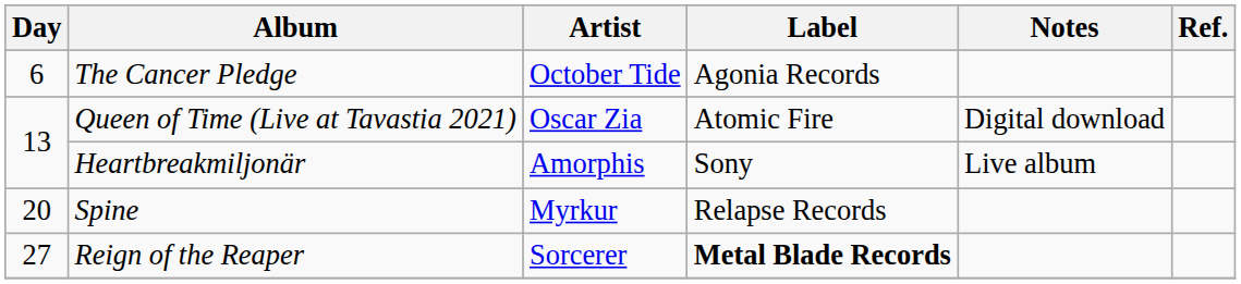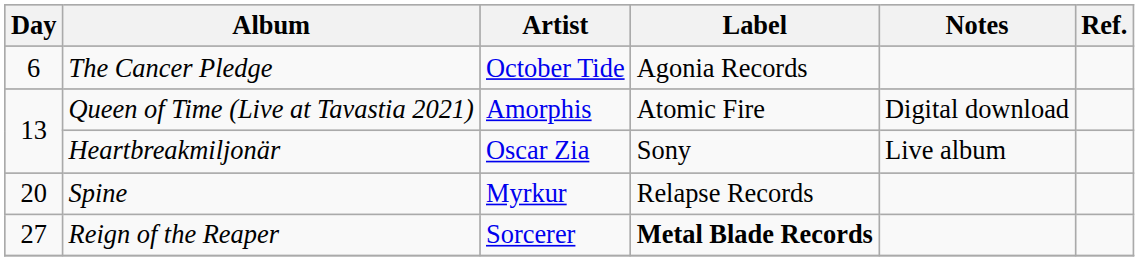Queen of Time (Live at Tavastia 2021) | Artist: Oscar Zia -> Amorphis
Heartbreakmiljonär | Artist: Amorphis -> Oscar Zia
